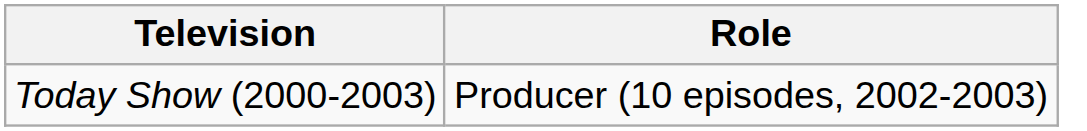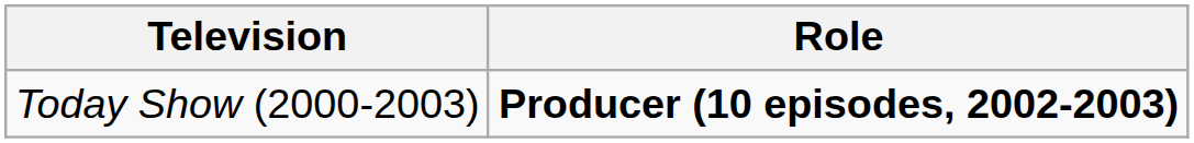Today Show (2000-2003) | Role: normal -> bold
